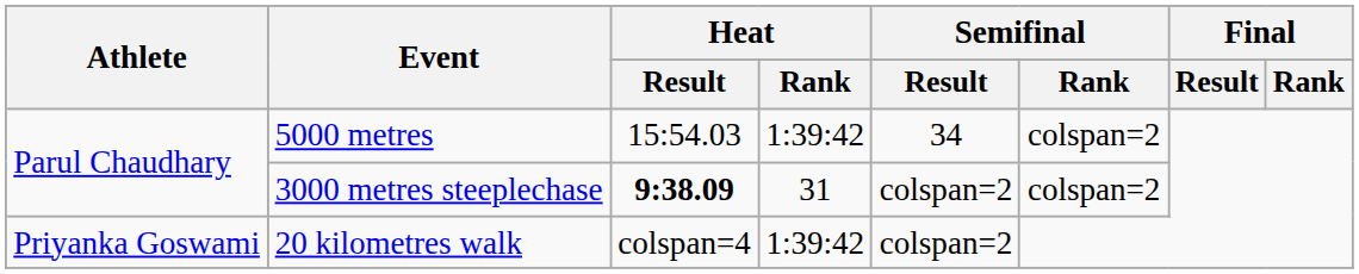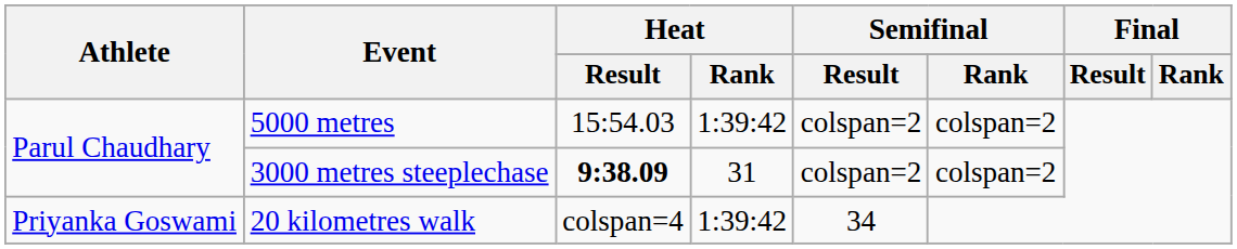5000 metres | Semifinal / Result: 34 -> colspan=2
20 kilometres walk | Semifinal / Result: colspan=2 -> 34
